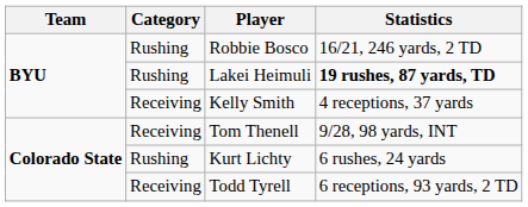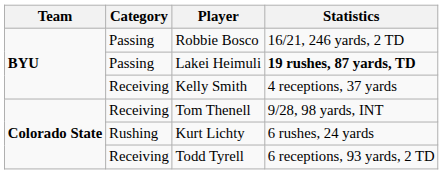Robbie Bosco | Category: Rushing -> Passing
Lakei Heimuli | Category: Rushing -> Passing
